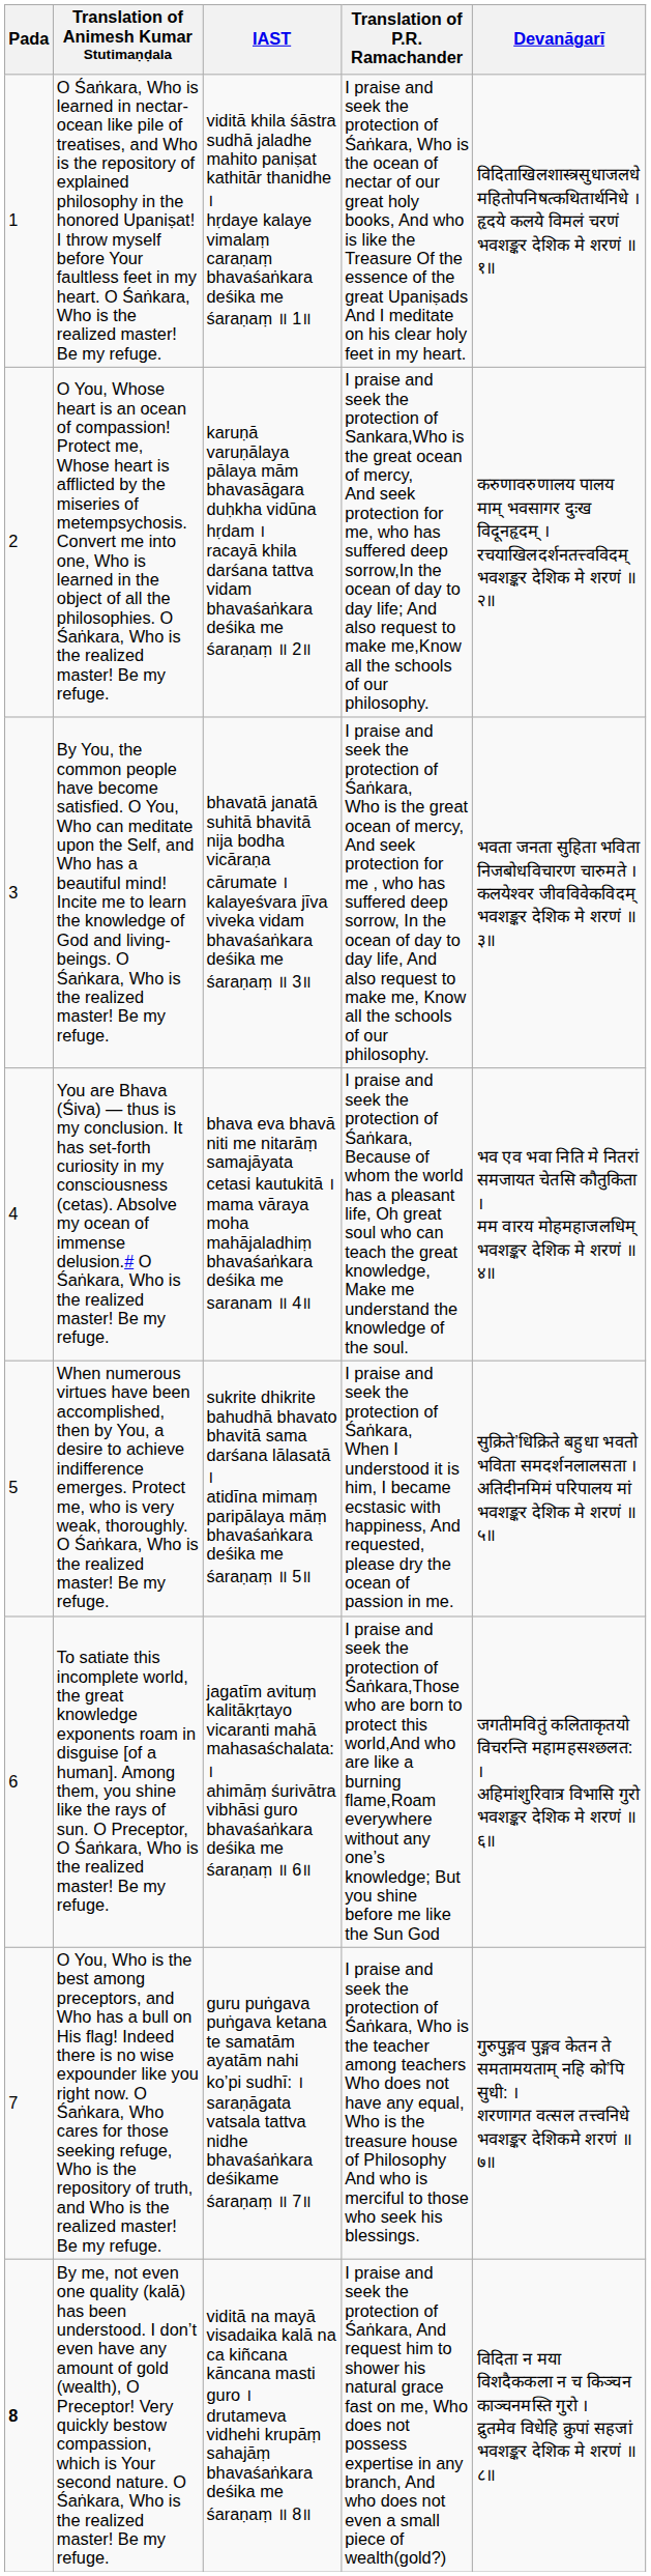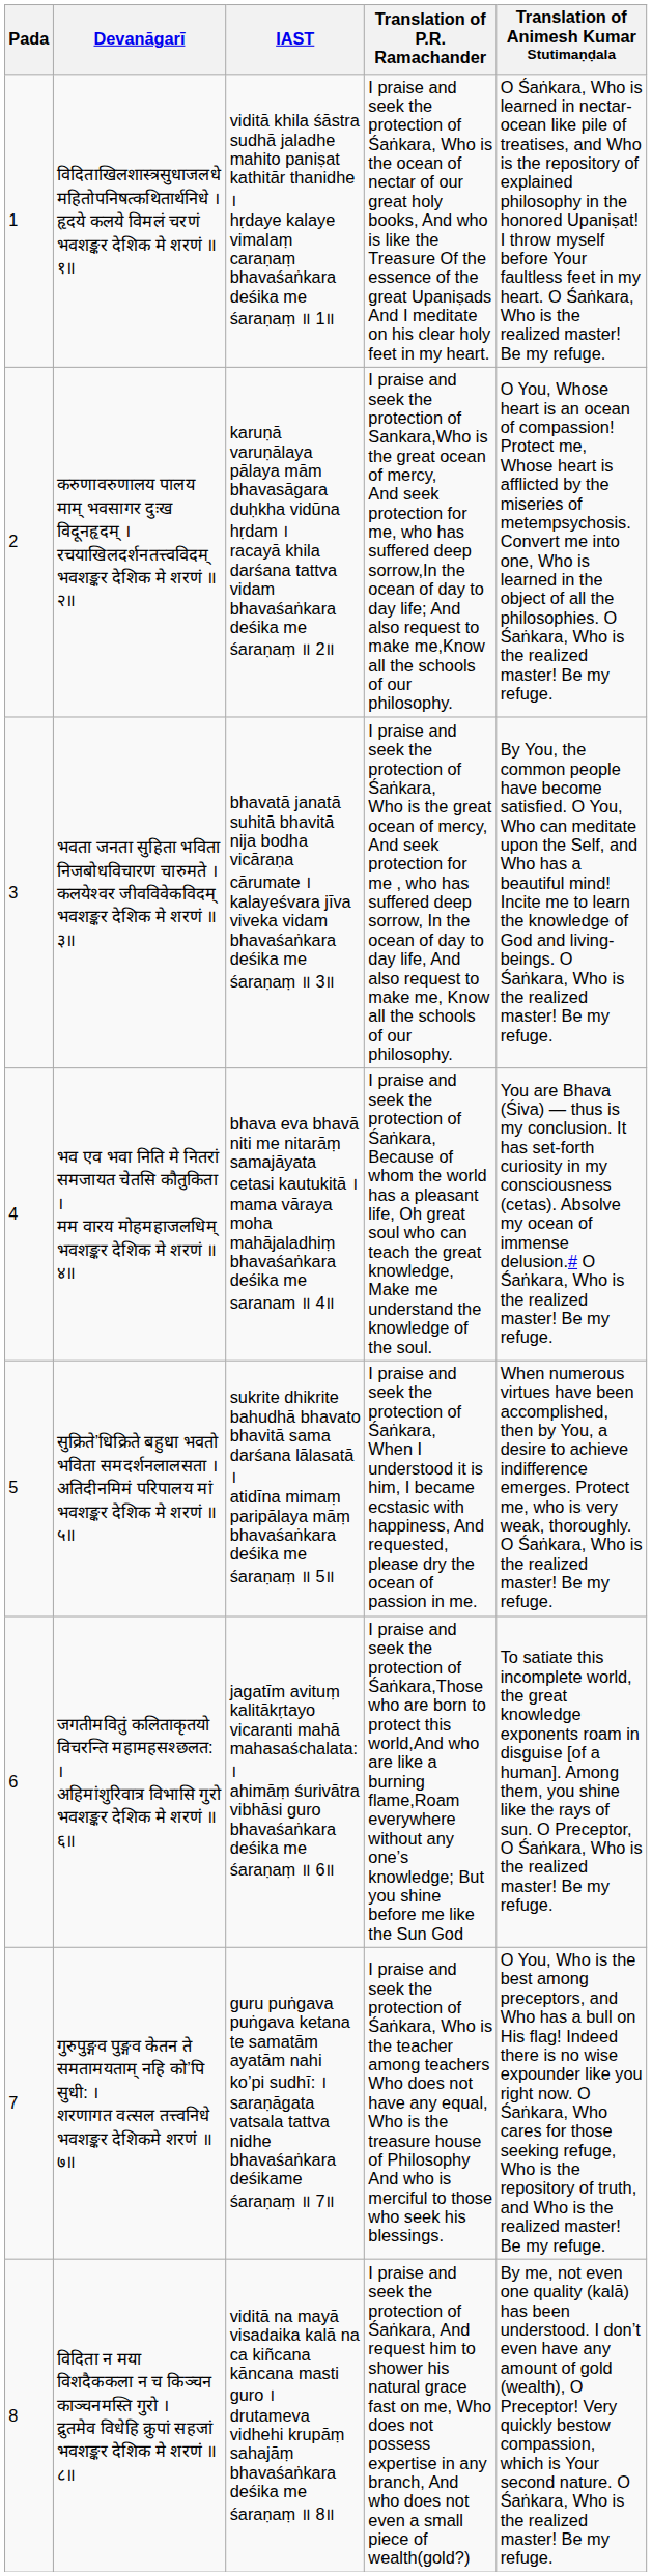columns swapped: Devanāgarī <-> Translation of Animesh Kumar Stutimaṇḍala
row 9 | Pada: bold -> normal
